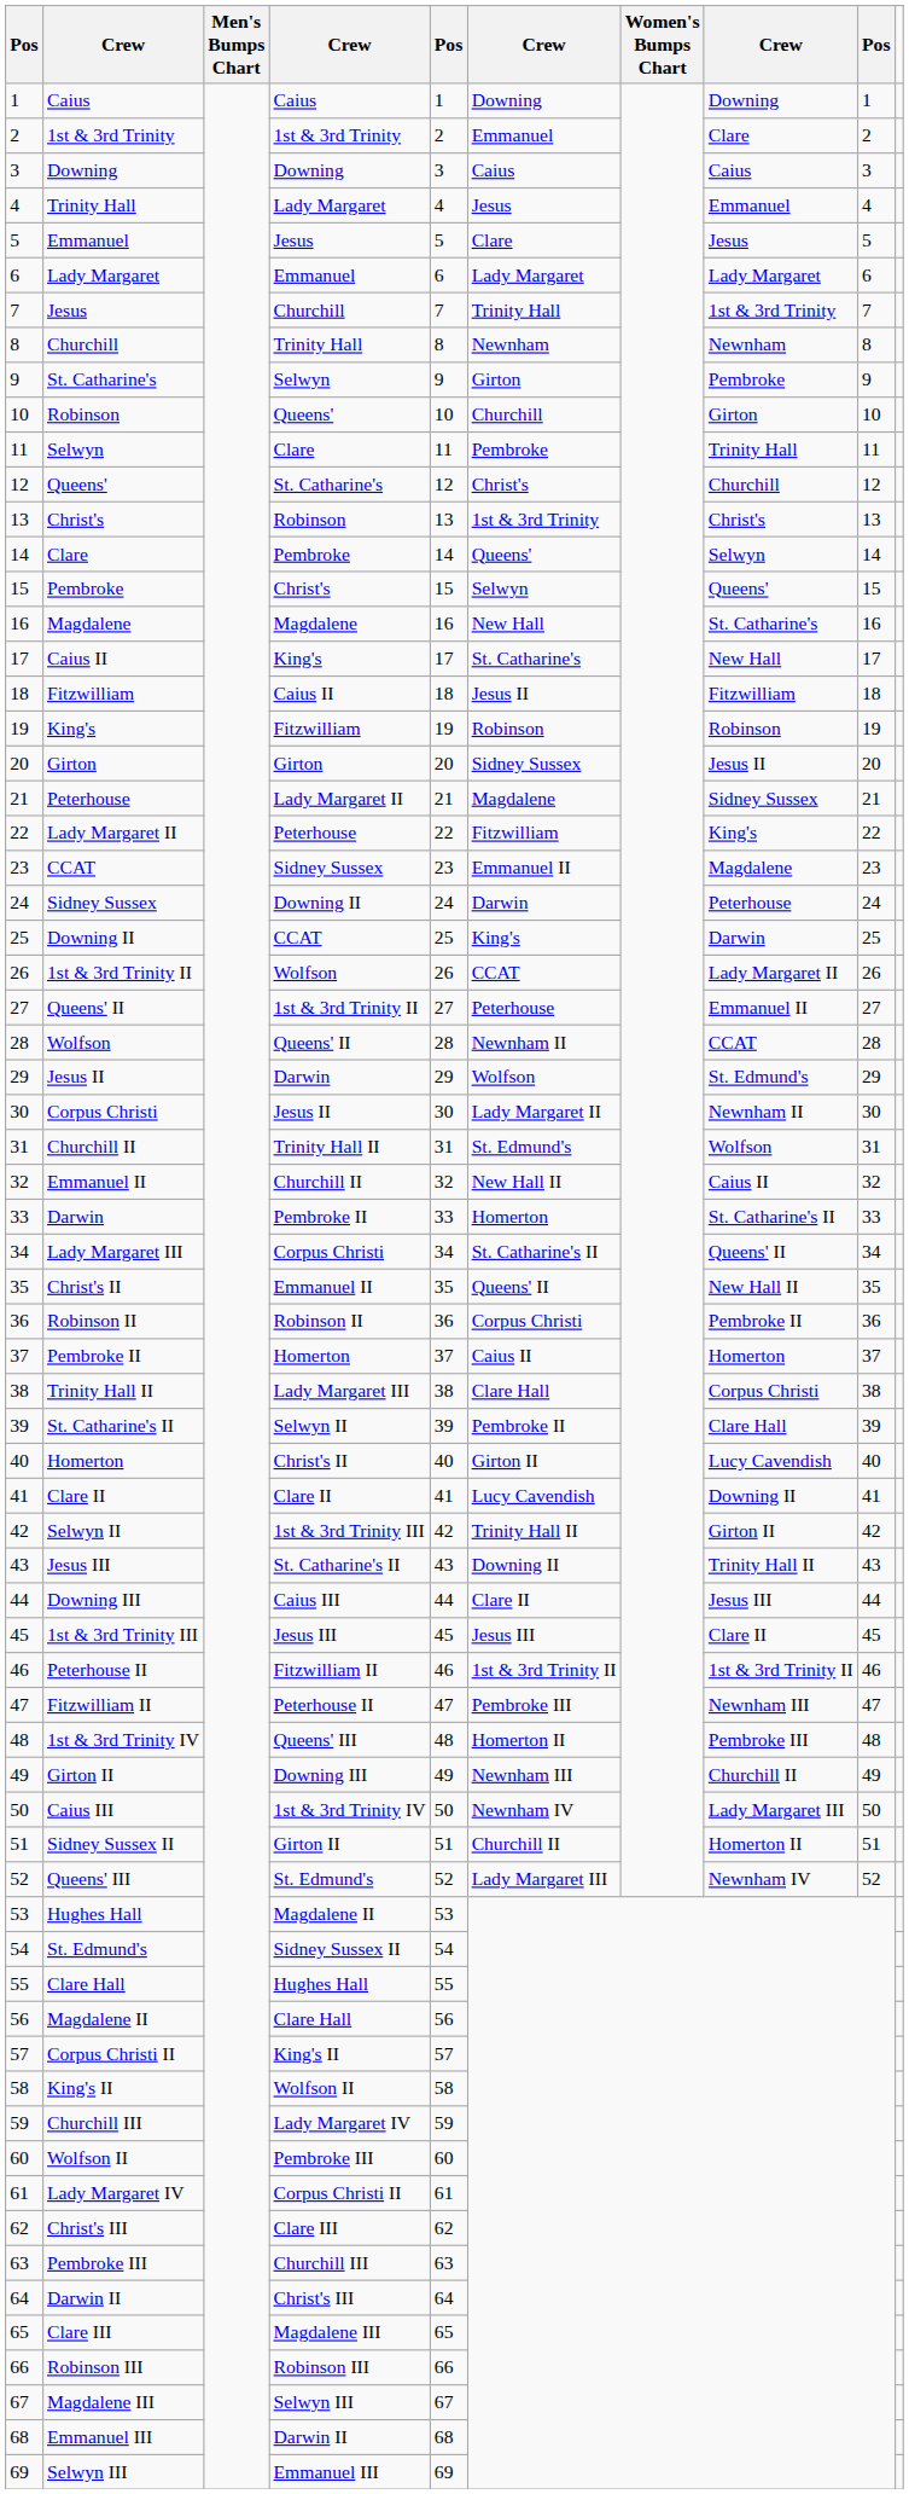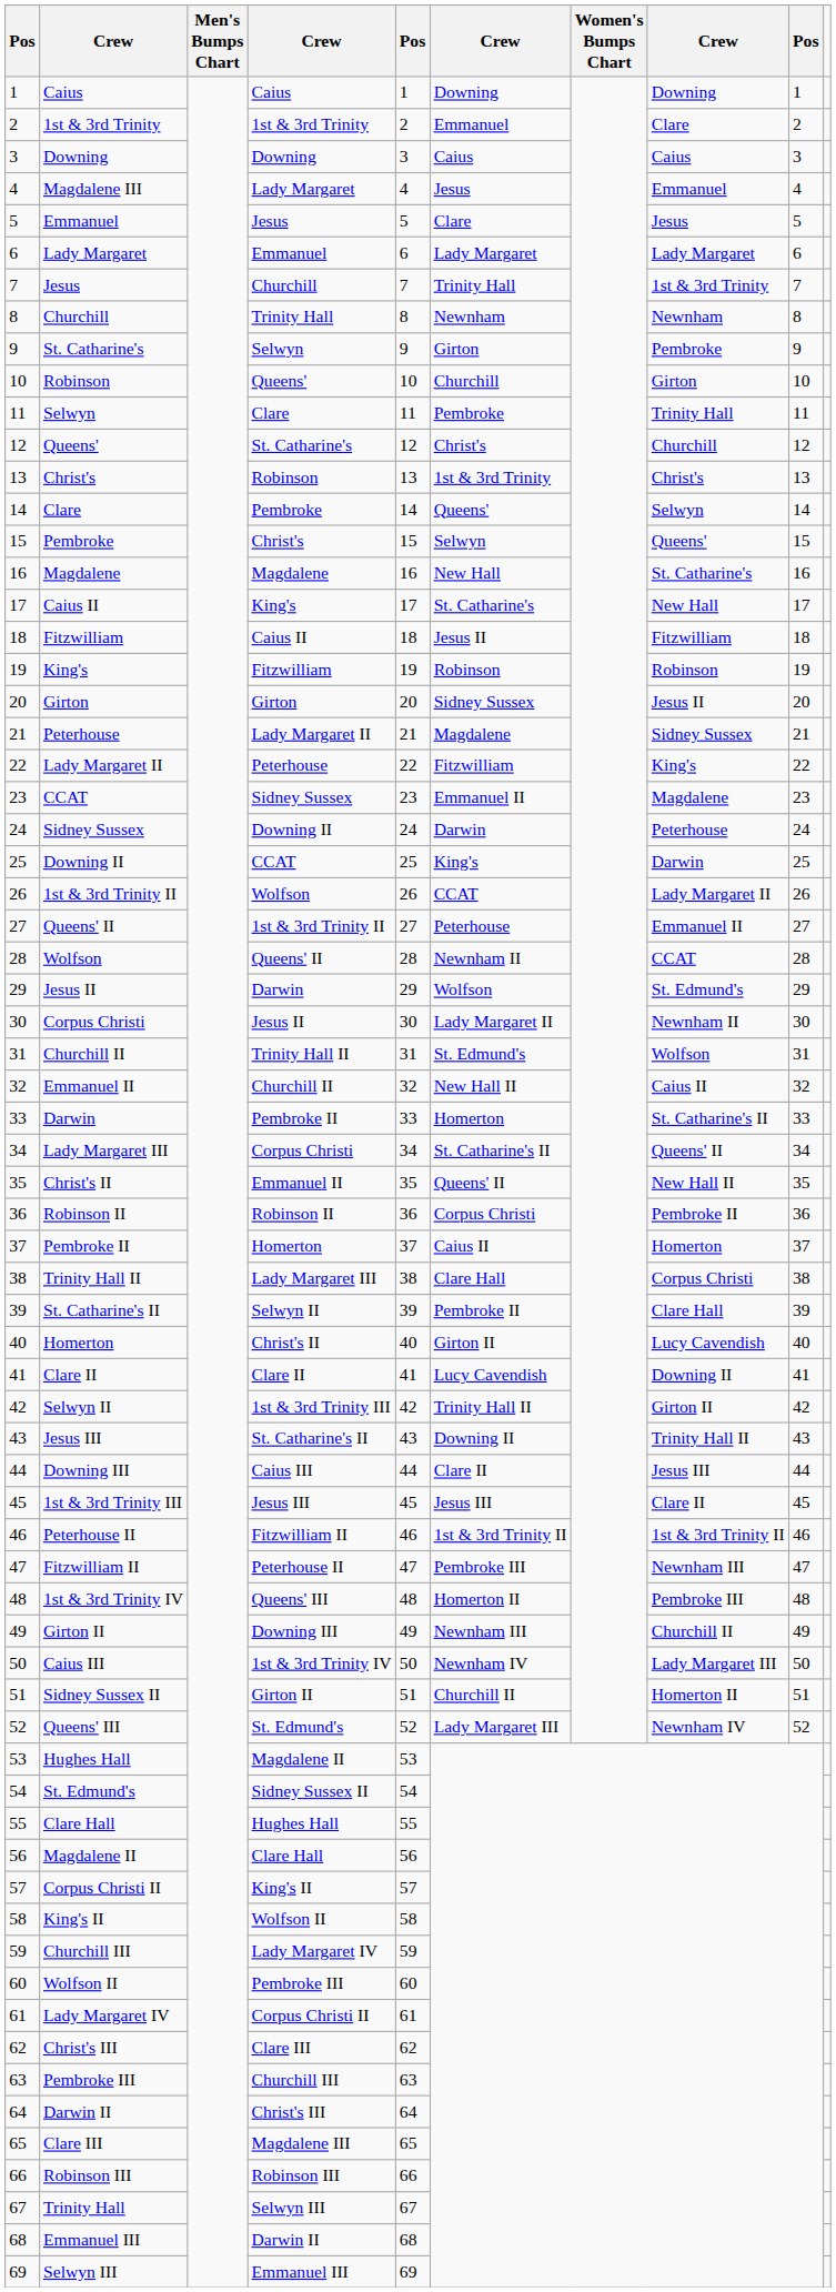row 5 | column 2: Trinity Hall -> Magdalene III
row 68 | column 2: Magdalene III -> Trinity Hall
